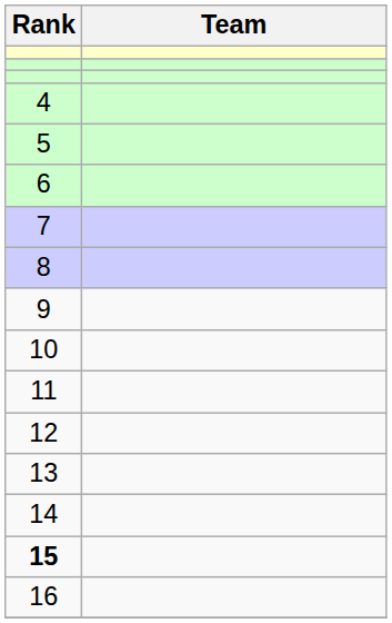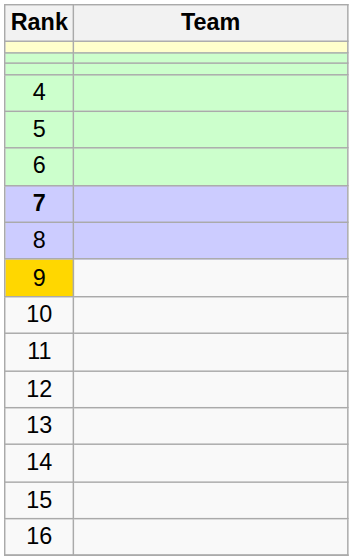row 8 | Rank: normal -> bold
row 10 | Rank: no background -> gold background
row 16 | Rank: bold -> normal
